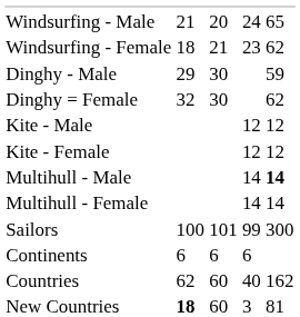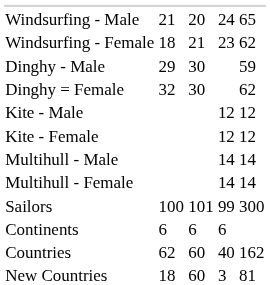Multihull - Male | column 5: bold -> normal
New Countries | column 2: bold -> normal
